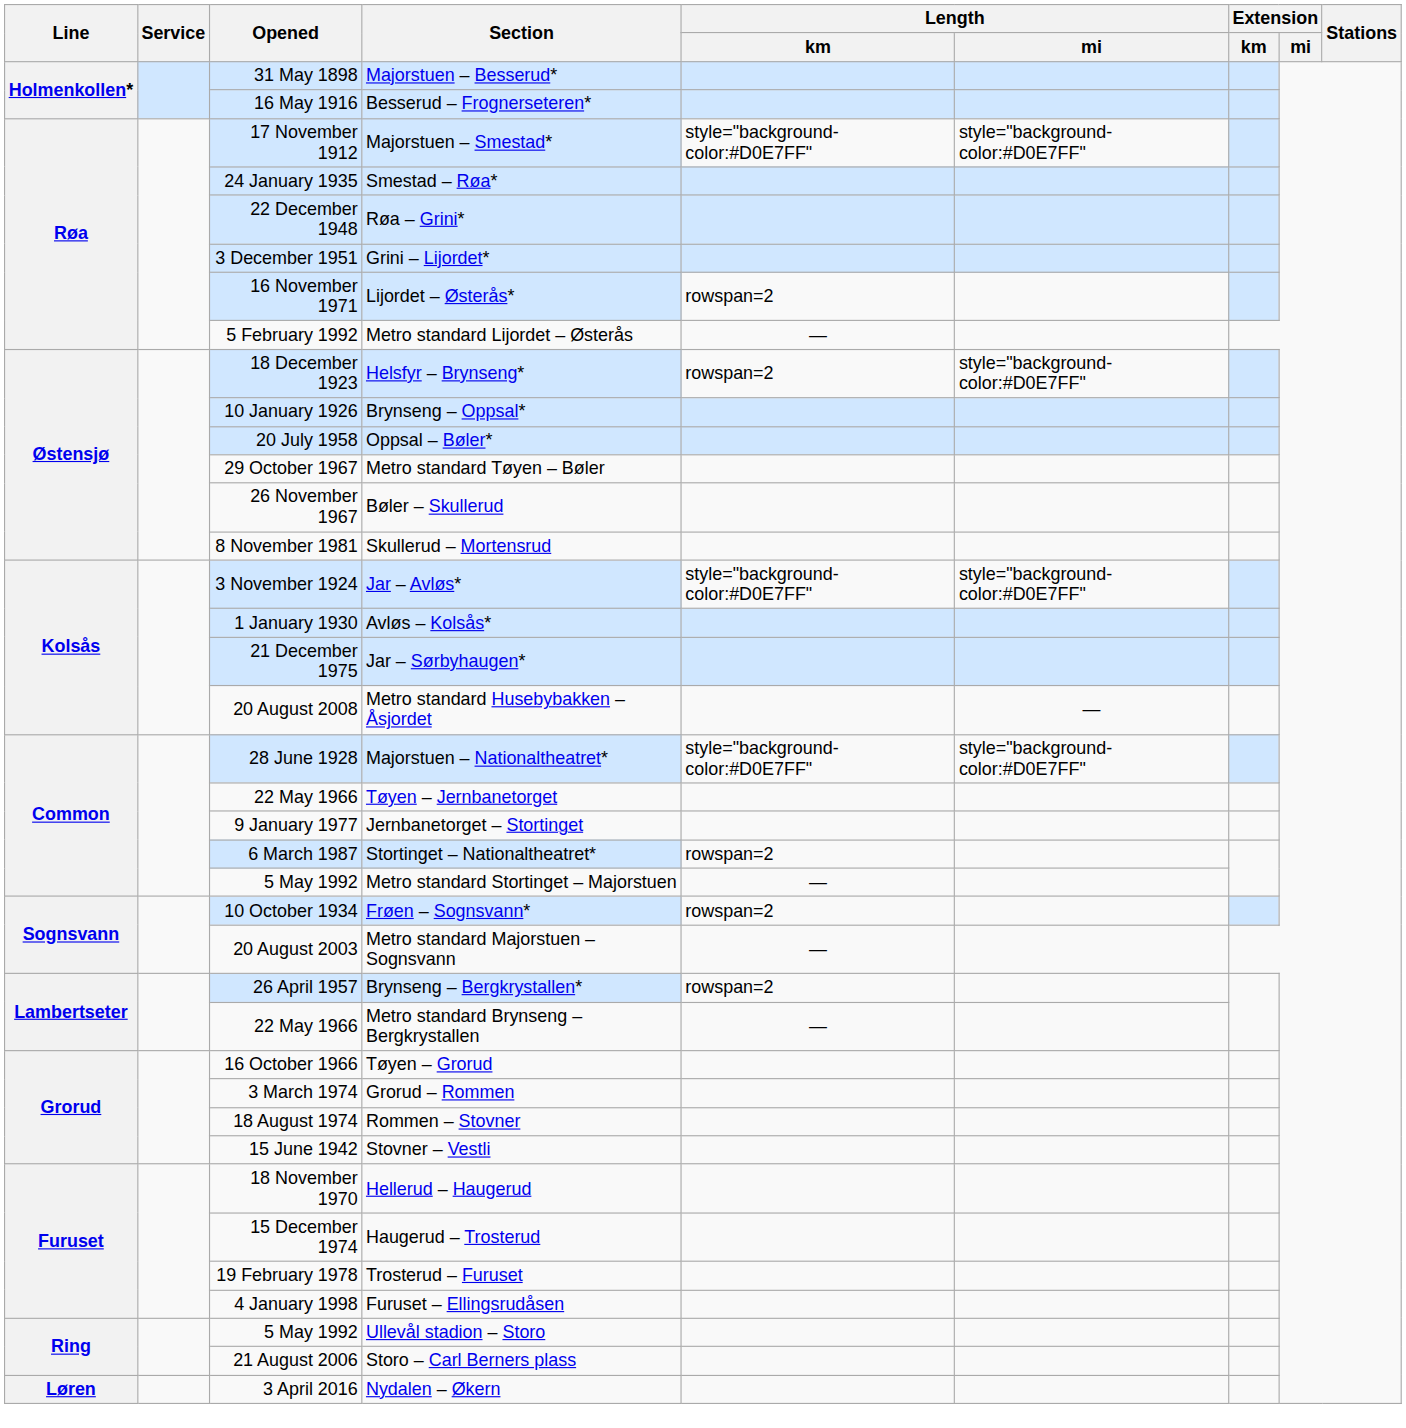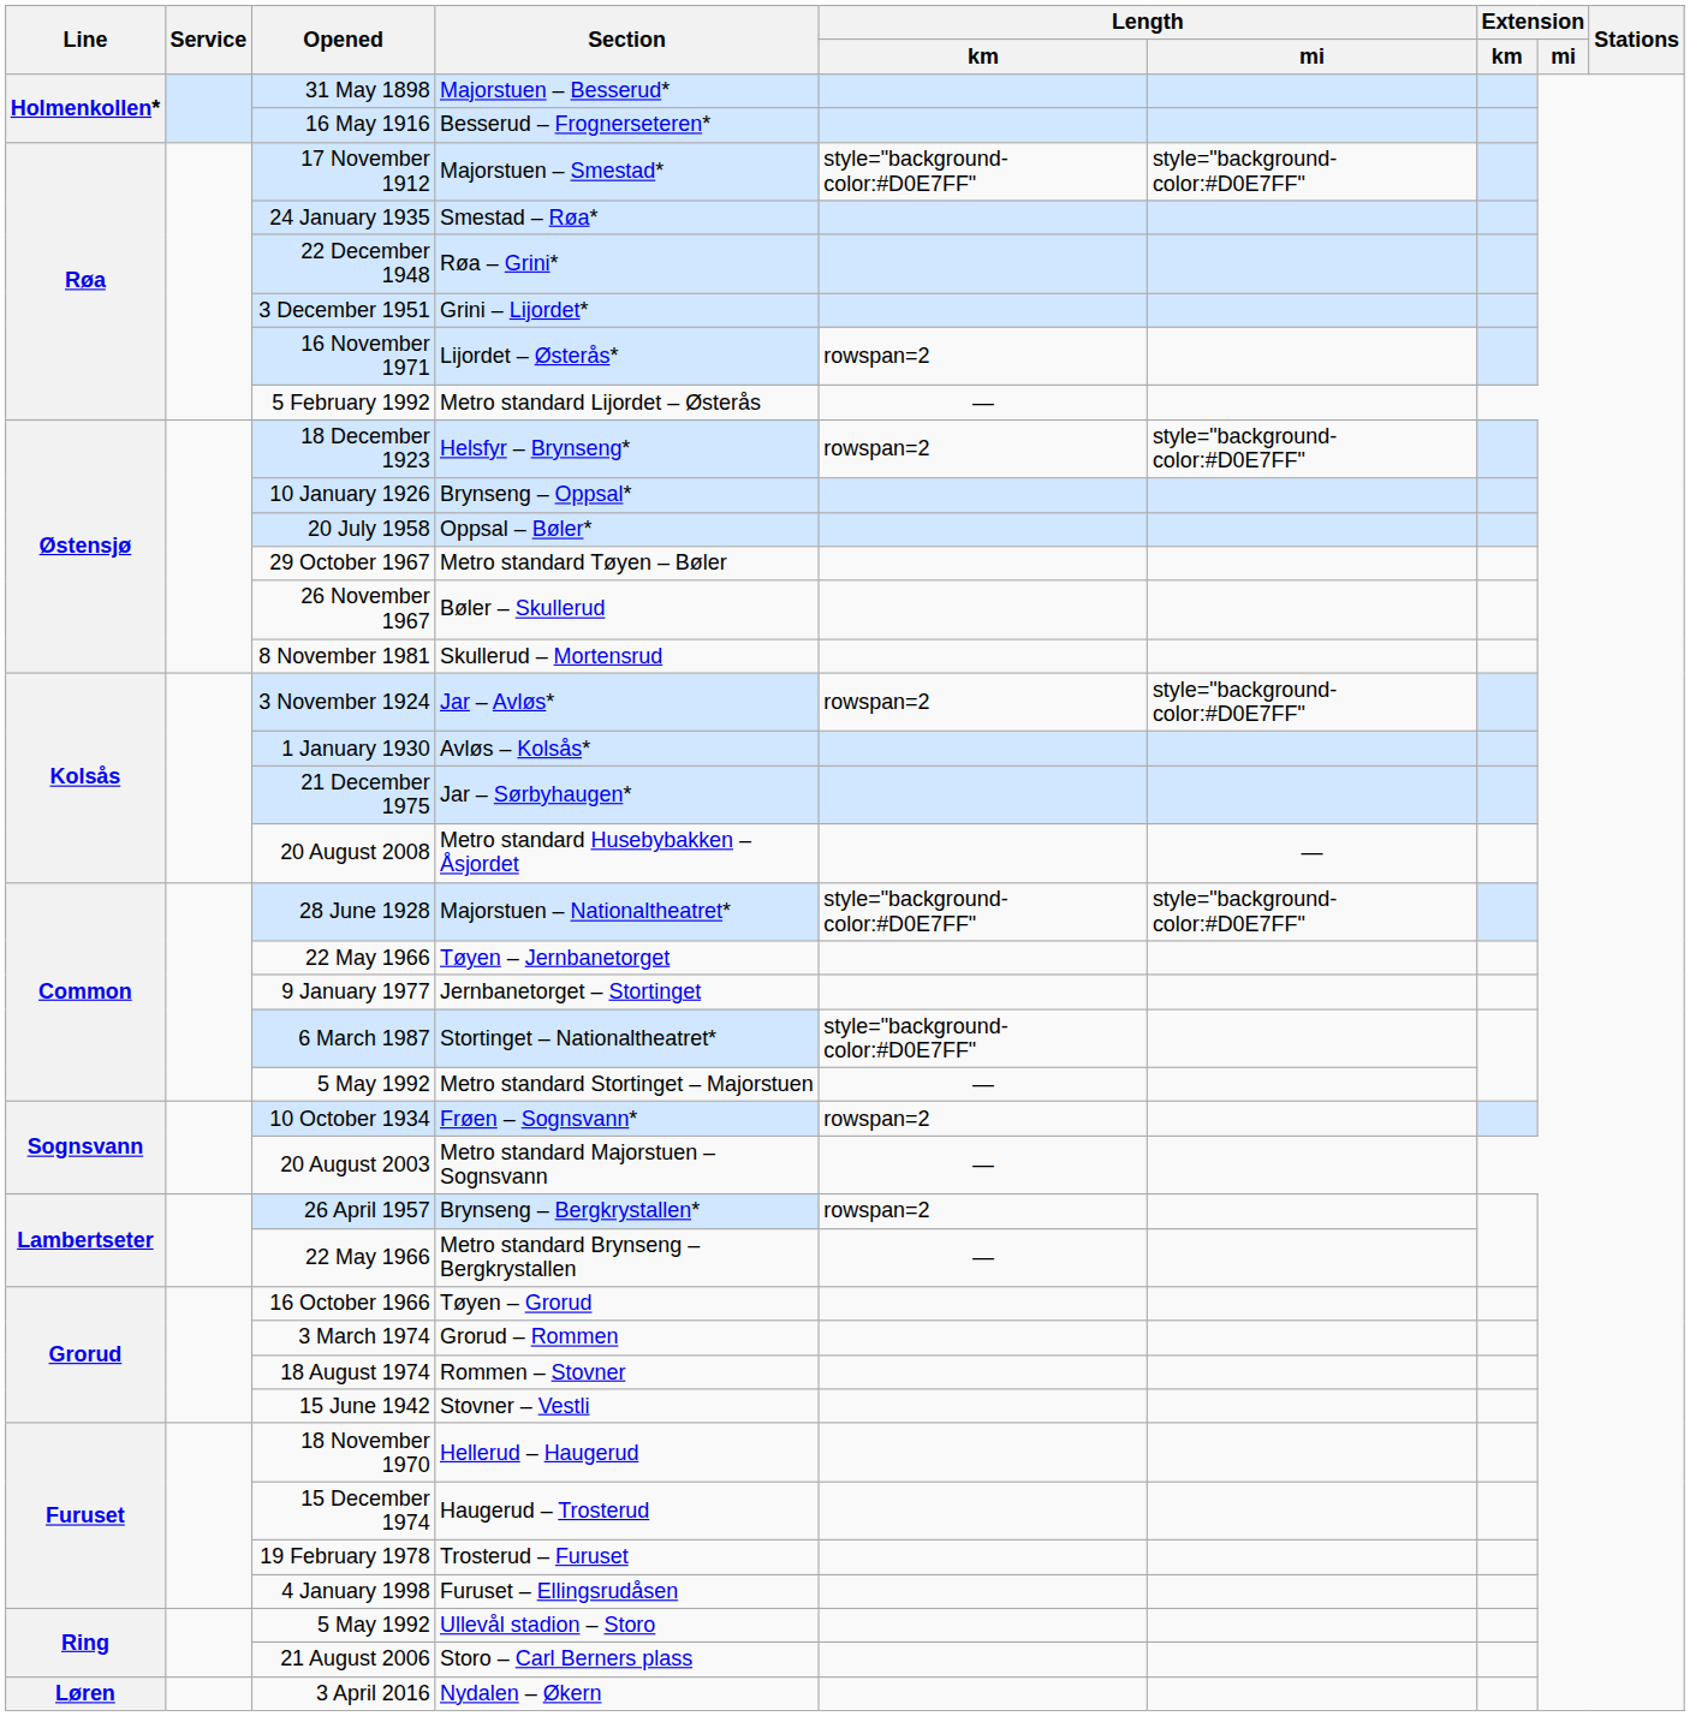Jar – Avløs* | Length / km: style="background-color:#D0E7FF" -> rowspan=2
Stortinget – Nationaltheatret* | Length / km: rowspan=2 -> style="background-color:#D0E7FF"
